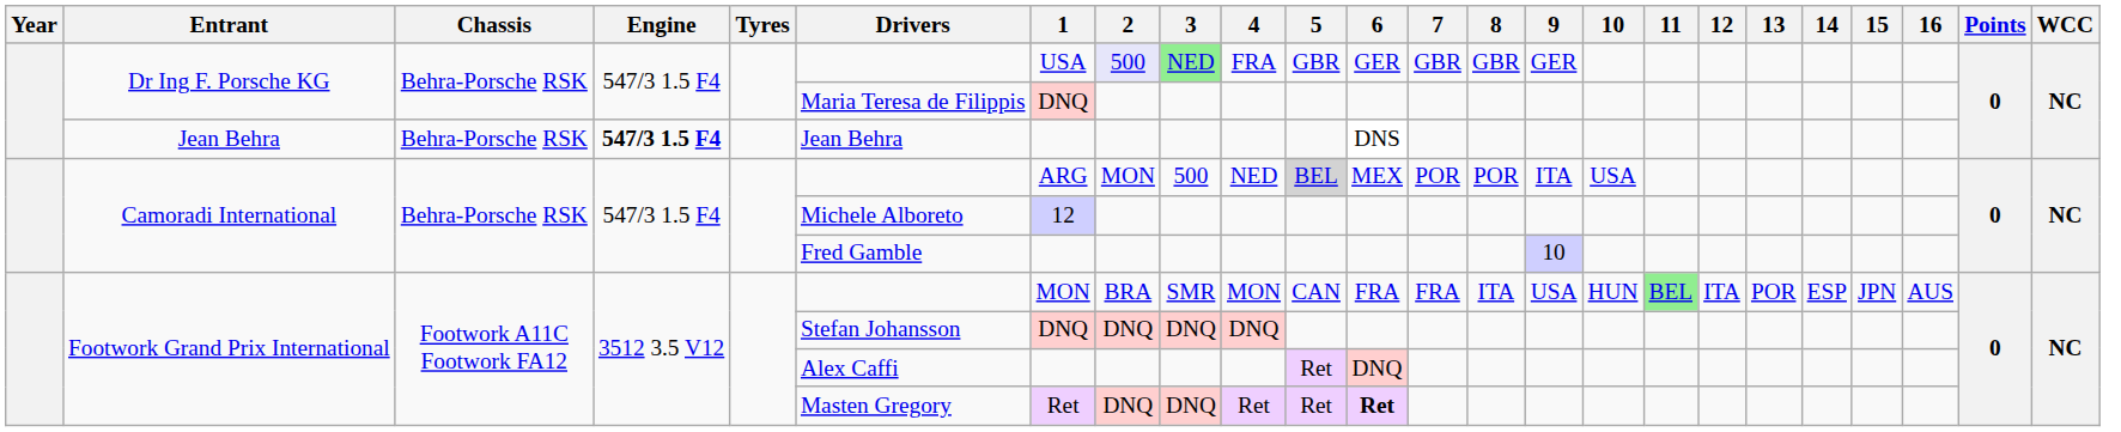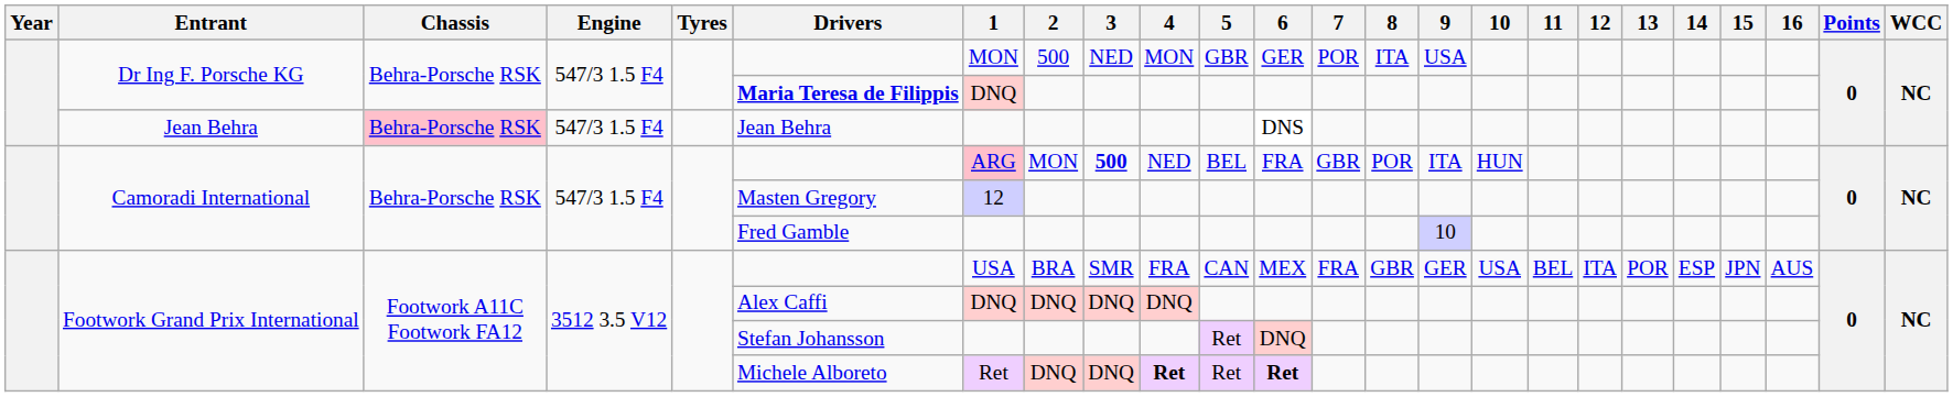row 2 | 1: USA -> MON
row 2 | 2: lavender background -> no background
row 2 | 3: lightgreen background -> no background
row 2 | 4: FRA -> MON
row 2 | 7: GBR -> POR
row 2 | 8: GBR -> ITA
row 2 | 9: GER -> USA
row 3 | Drivers: normal -> bold
row 4 | Chassis: no background -> pink background
row 4 | Engine: bold -> normal
row 5 | 1: no background -> pink background
row 5 | 3: normal -> bold
row 5 | 5: lightgrey background -> no background
row 5 | 6: MEX -> FRA
row 5 | 7: POR -> GBR
row 5 | 10: USA -> HUN
row 6 | Drivers: Michele Alboreto -> Masten Gregory
row 8 | 1: MON -> USA
row 8 | 4: MON -> FRA
row 8 | 6: FRA -> MEX
row 8 | 8: ITA -> GBR
row 8 | 9: USA -> GER
row 8 | 10: HUN -> USA
row 8 | 11: lightgreen background -> no background
row 9 | Drivers: Stefan Johansson -> Alex Caffi
row 10 | Drivers: Alex Caffi -> Stefan Johansson
row 11 | Drivers: Masten Gregory -> Michele Alboreto
row 11 | 4: normal -> bold
